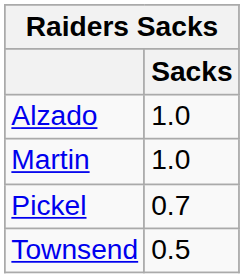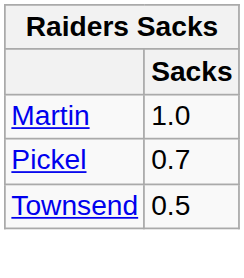- row: Alzado | 1.0
